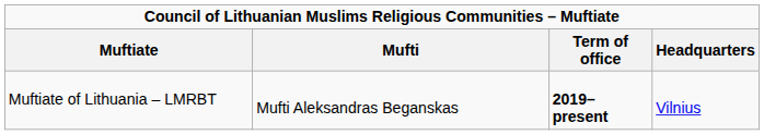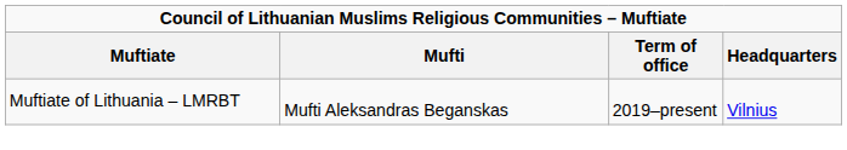Muftiate of Lithuania – LMRBT | Term of office: bold -> normal
